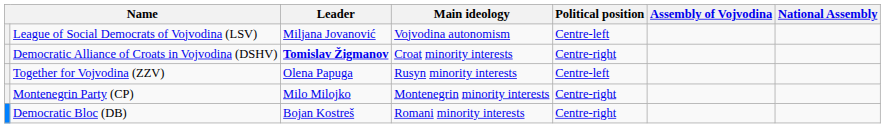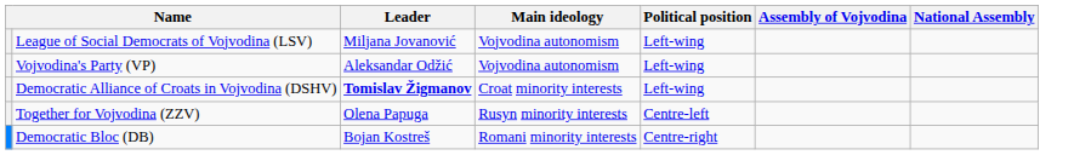League of Social Democrats of Vojvodina (LSV) | Political position: Centre-left -> Left-wing
+ row: Vojvodina's Party (VP) | Aleksandar Odžić | Vojvodina autonomism | Left-wing
Democratic Alliance of Croats in Vojvodina (DSHV) | Political position: Centre-right -> Left-wing
- row: Montenegrin Party (CP) | Milo Milojko | Montenegrin minority interests | Centre-right
